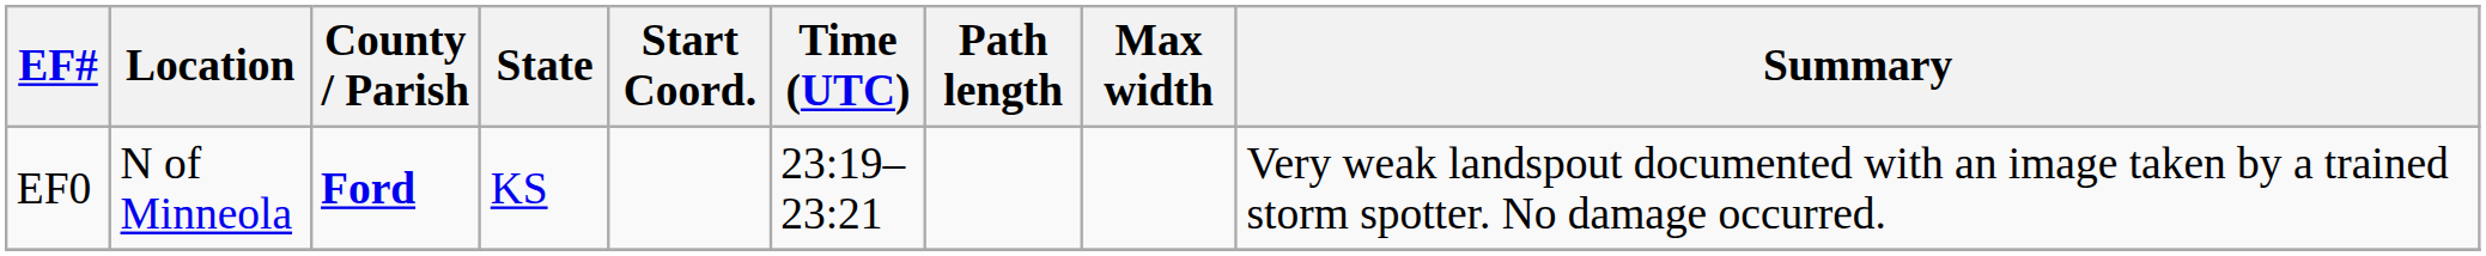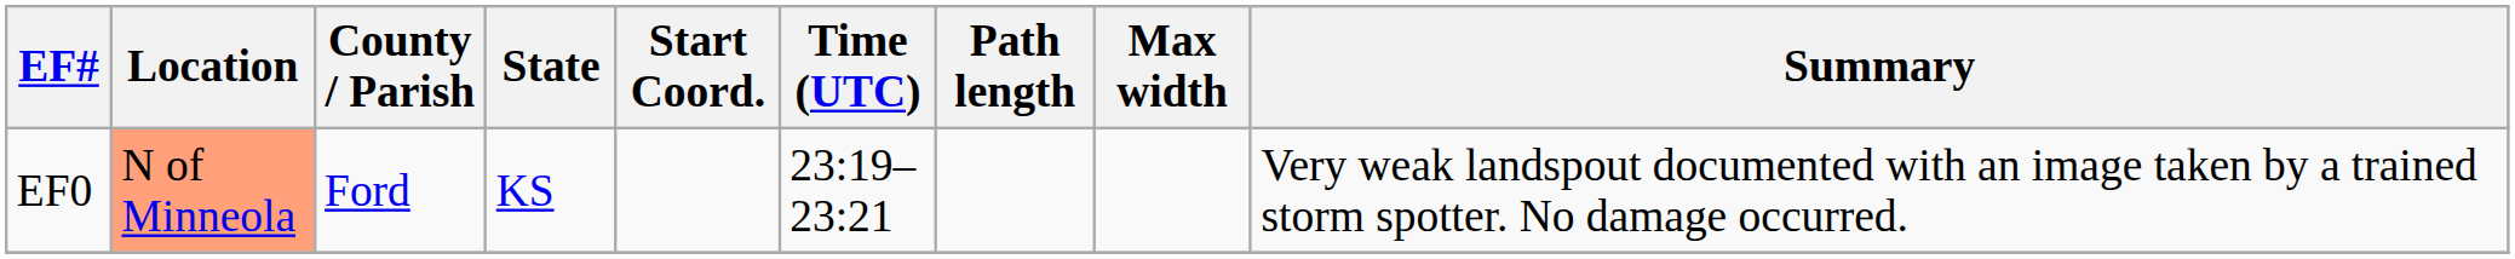EF0 | Location: no background -> lightsalmon background
EF0 | County / Parish: bold -> normal
